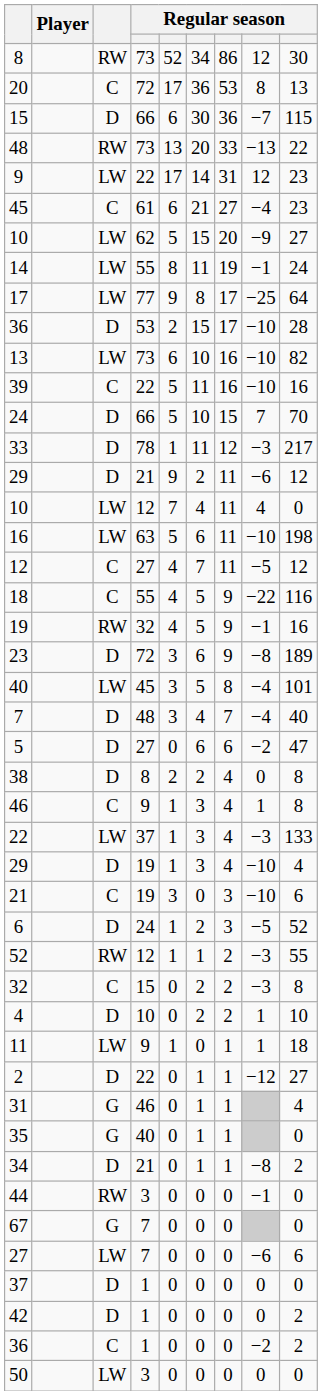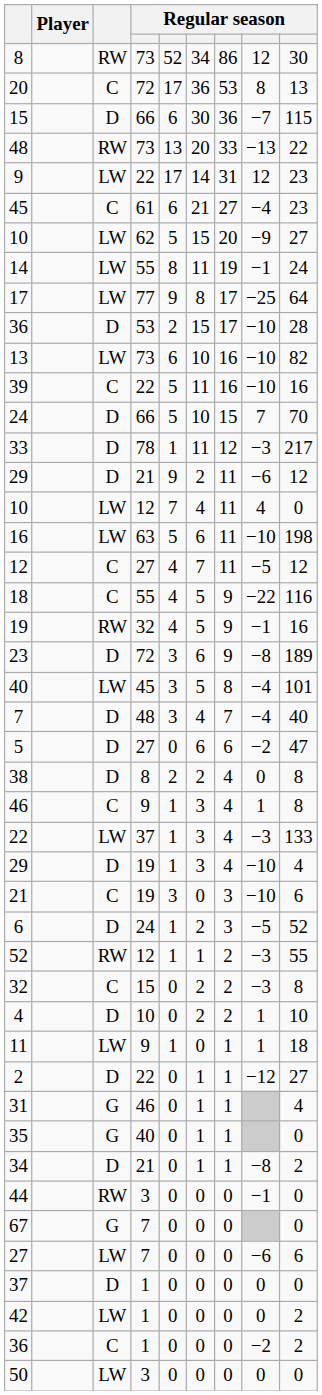42 | column 3: D -> LW
